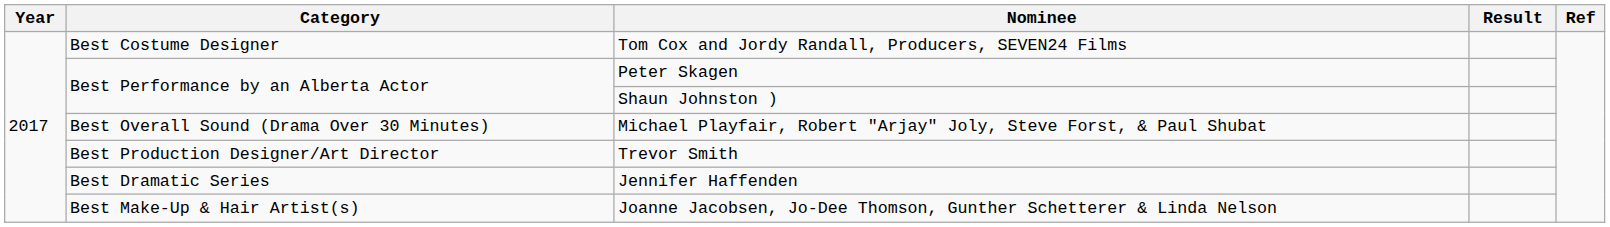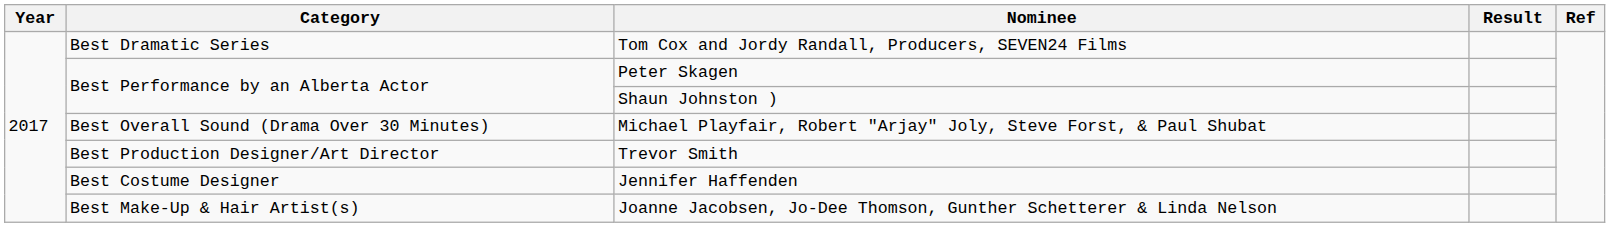Tom Cox and Jordy Randall, Producers, SEVEN24 Films | Category: Best Costume Designer -> Best Dramatic Series
Jennifer Haffenden | Category: Best Dramatic Series -> Best Costume Designer
